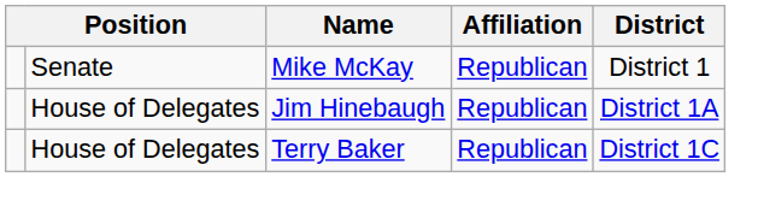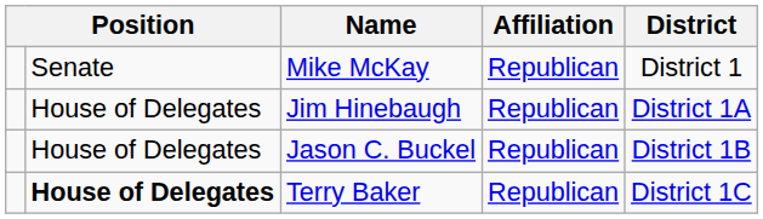+ row: House of Delegates | Jason C. Buckel | Republican | District 1B
Terry Baker | column 2: normal -> bold
